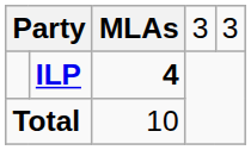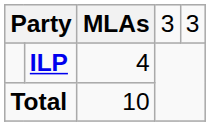row 2 | column 3: bold -> normal
